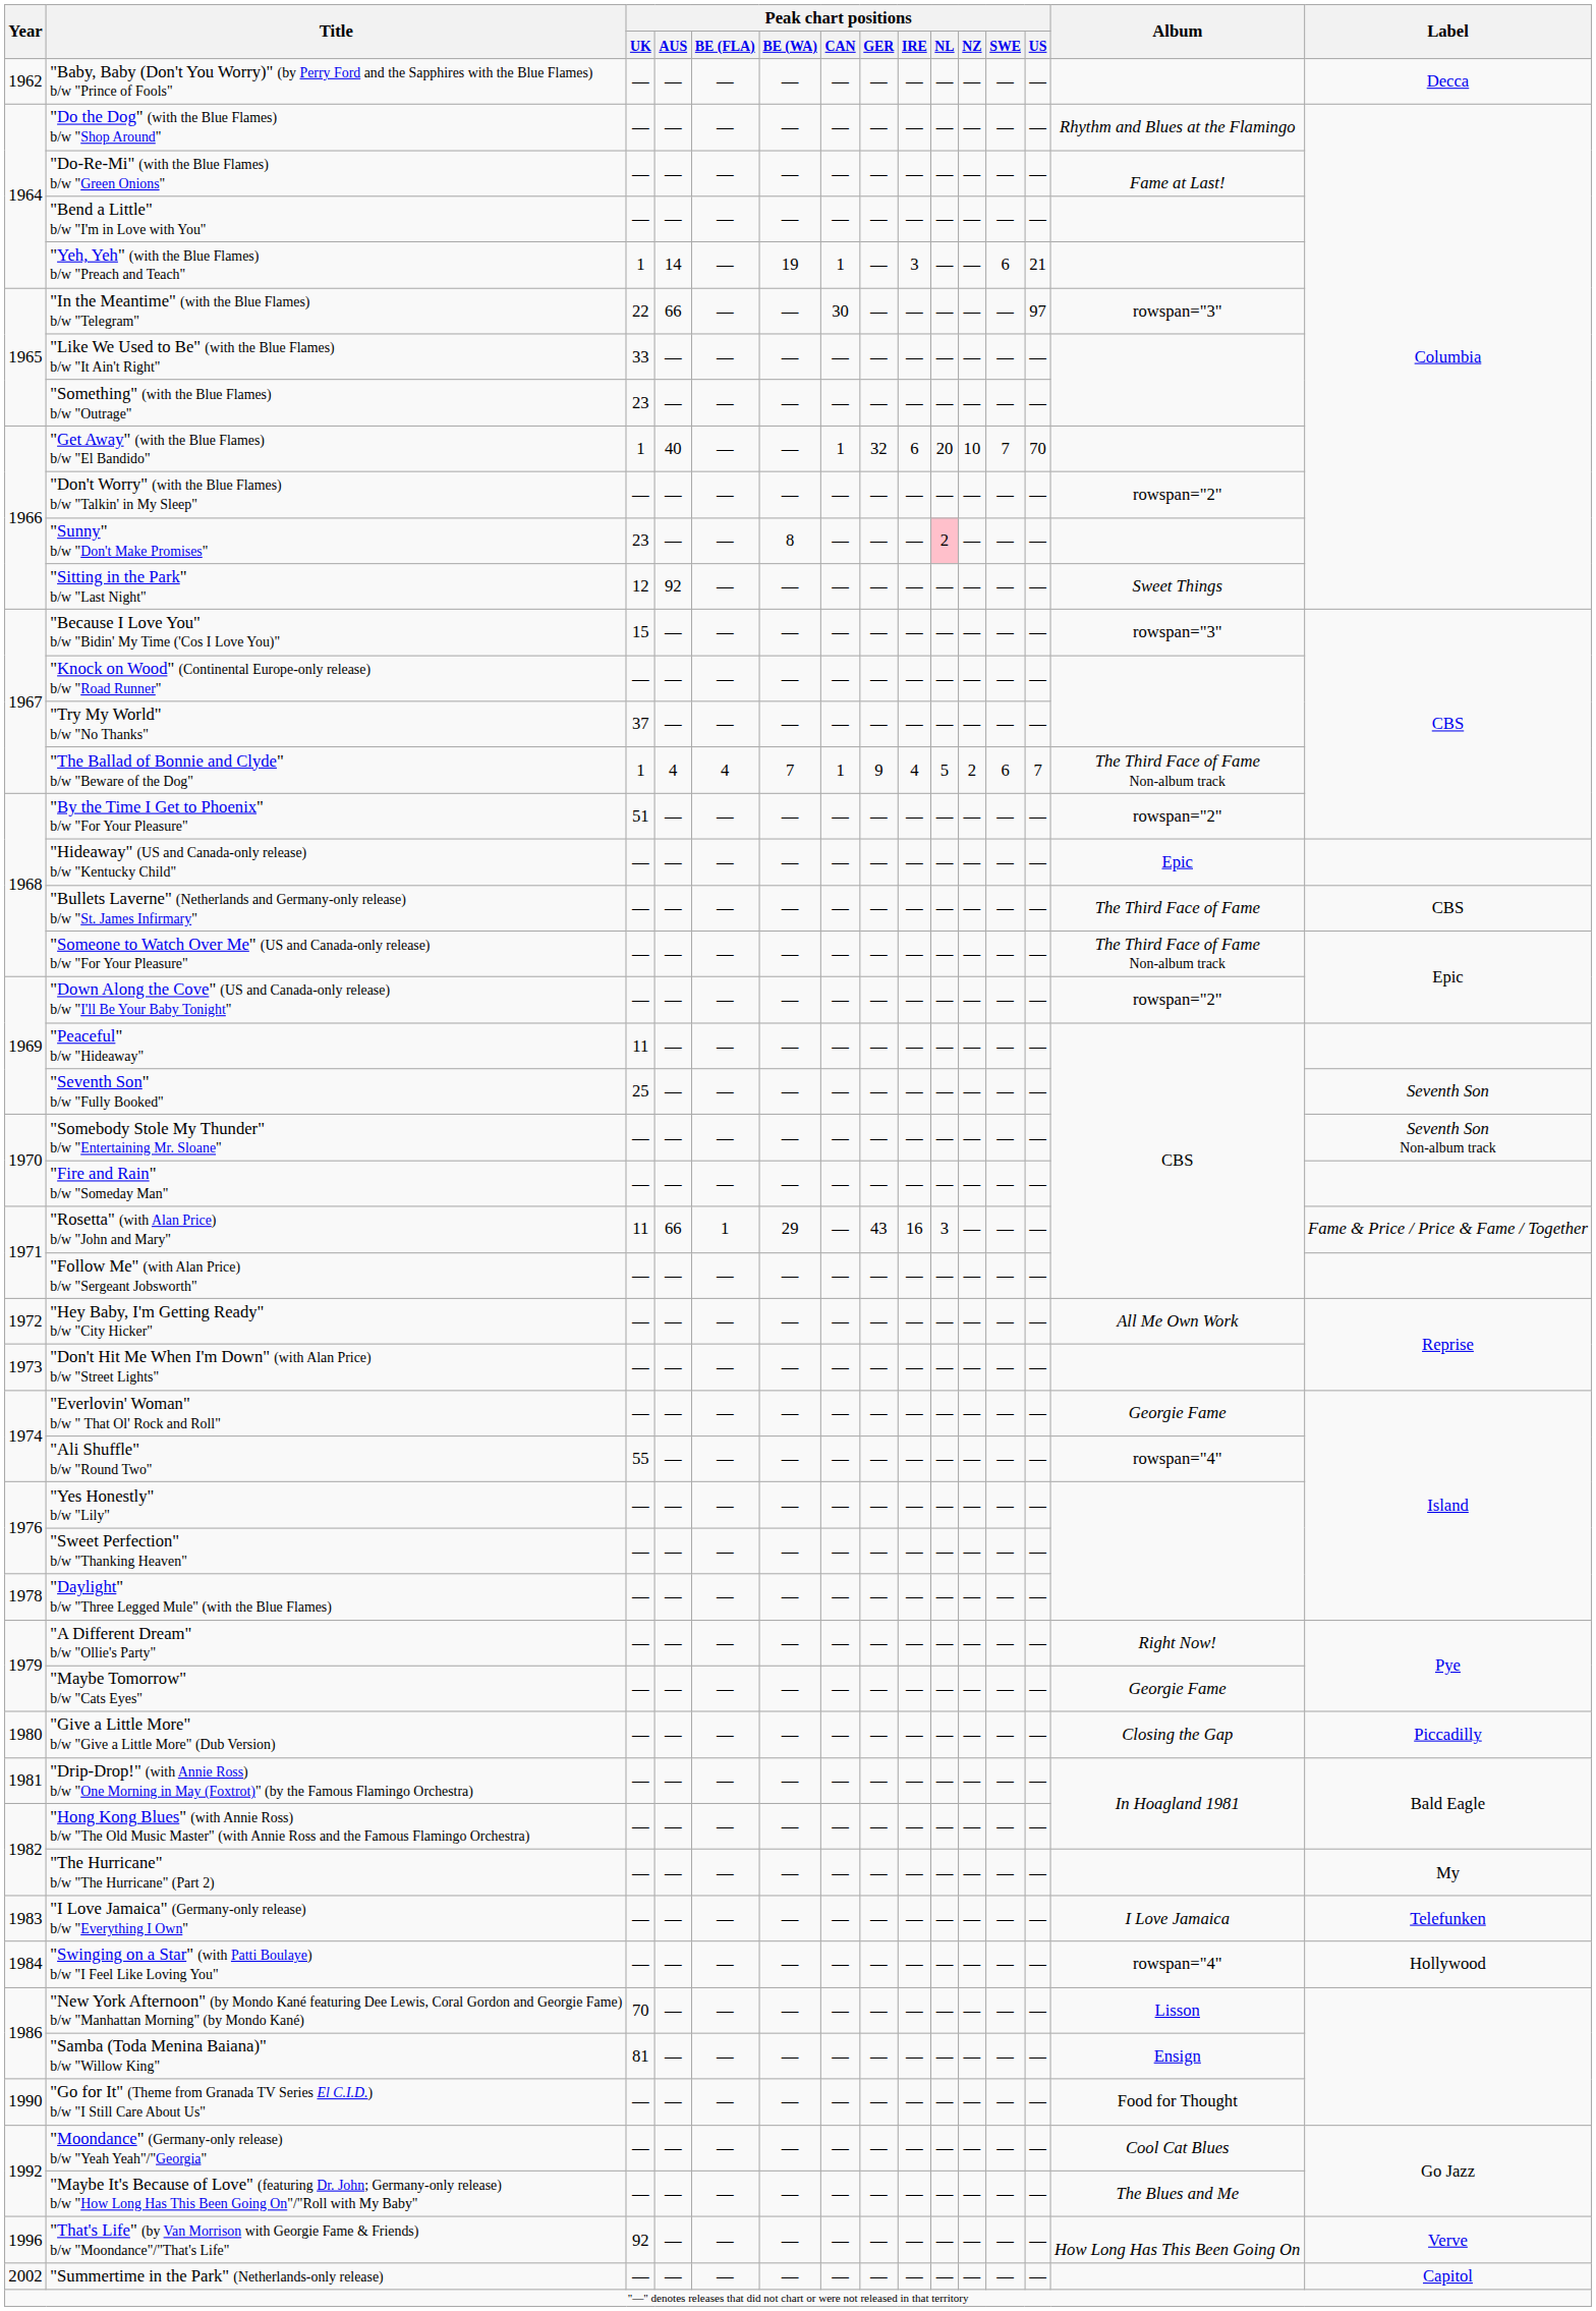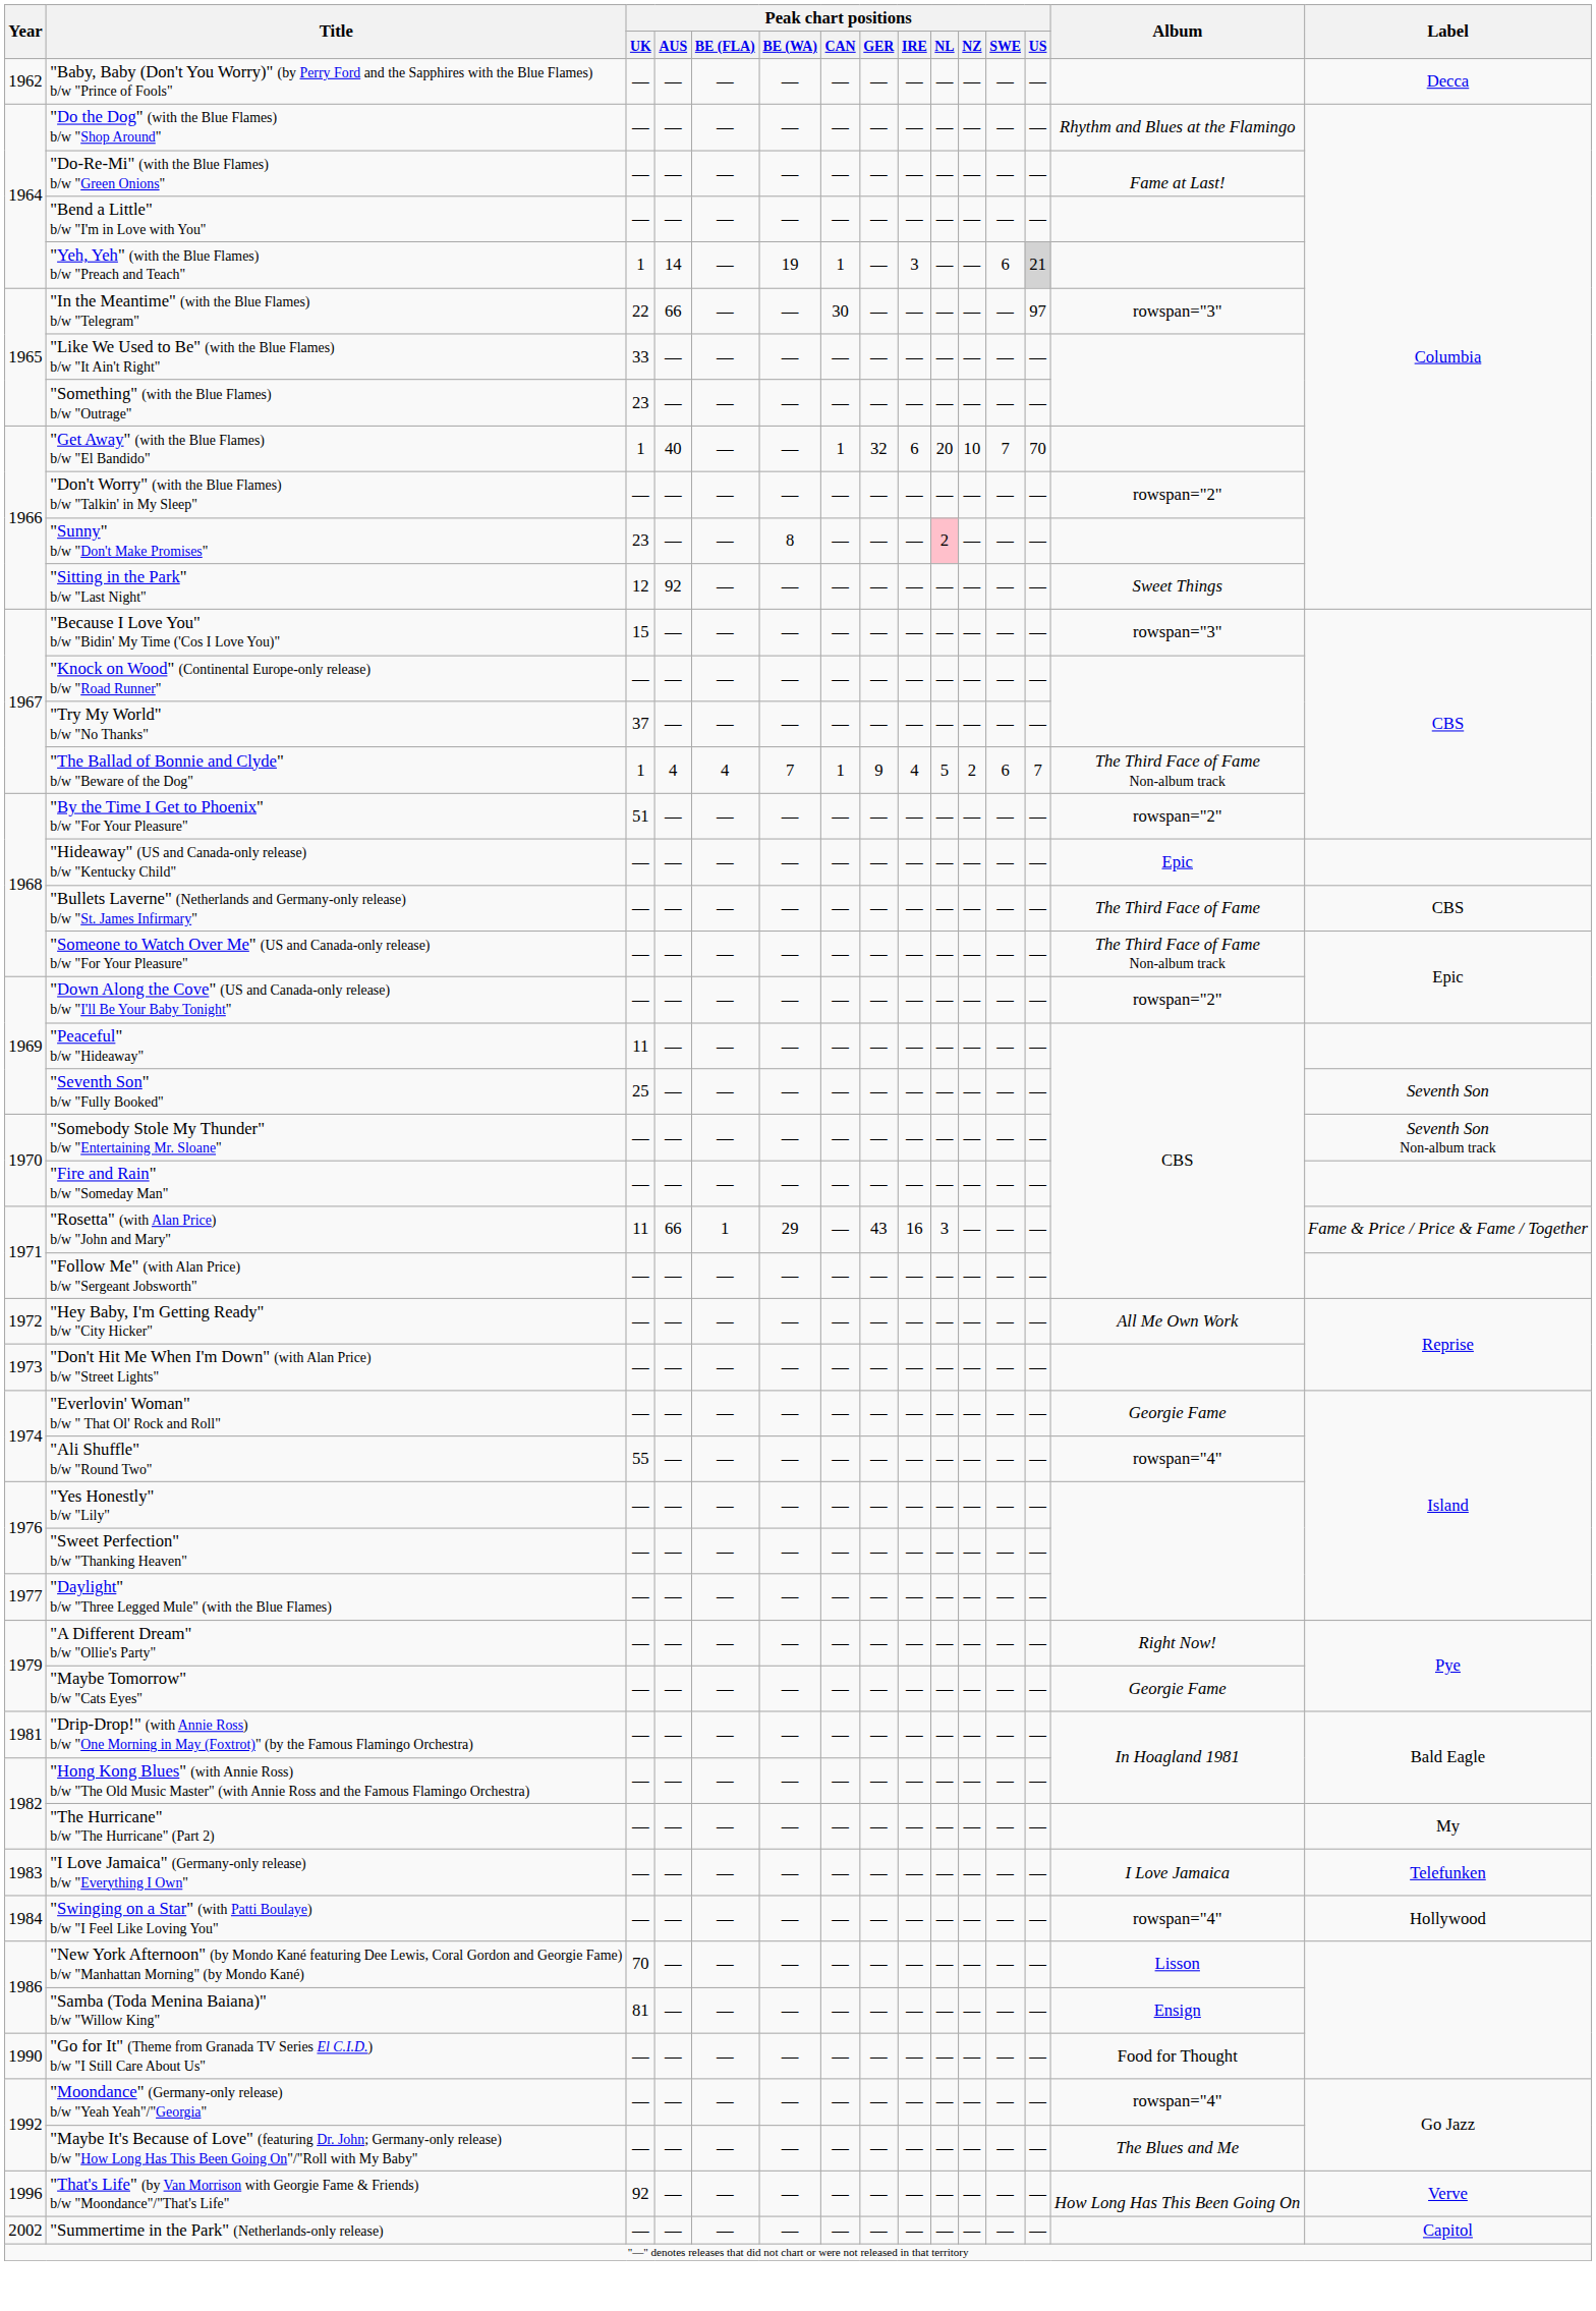"Yeh, Yeh" (with the Blue Flames) b/w "Preach and Teach" | Peak chart positions / US: no background -> lightgrey background
"Daylight" b/w "Three Legged Mule" (with the Blue Flames) | Year: 1978 -> 1977
- row: 1980 | "Give a Little More" b/w "Give a Little More" (Dub Version) | — | — | — | — | — | — | — | — | — | — | — | Closing the Gap | Piccadilly
"Moondance" (Germany-only release) b/w "Yeah Yeah"/"Georgia" | Album: Cool Cat Blues -> rowspan="4"
